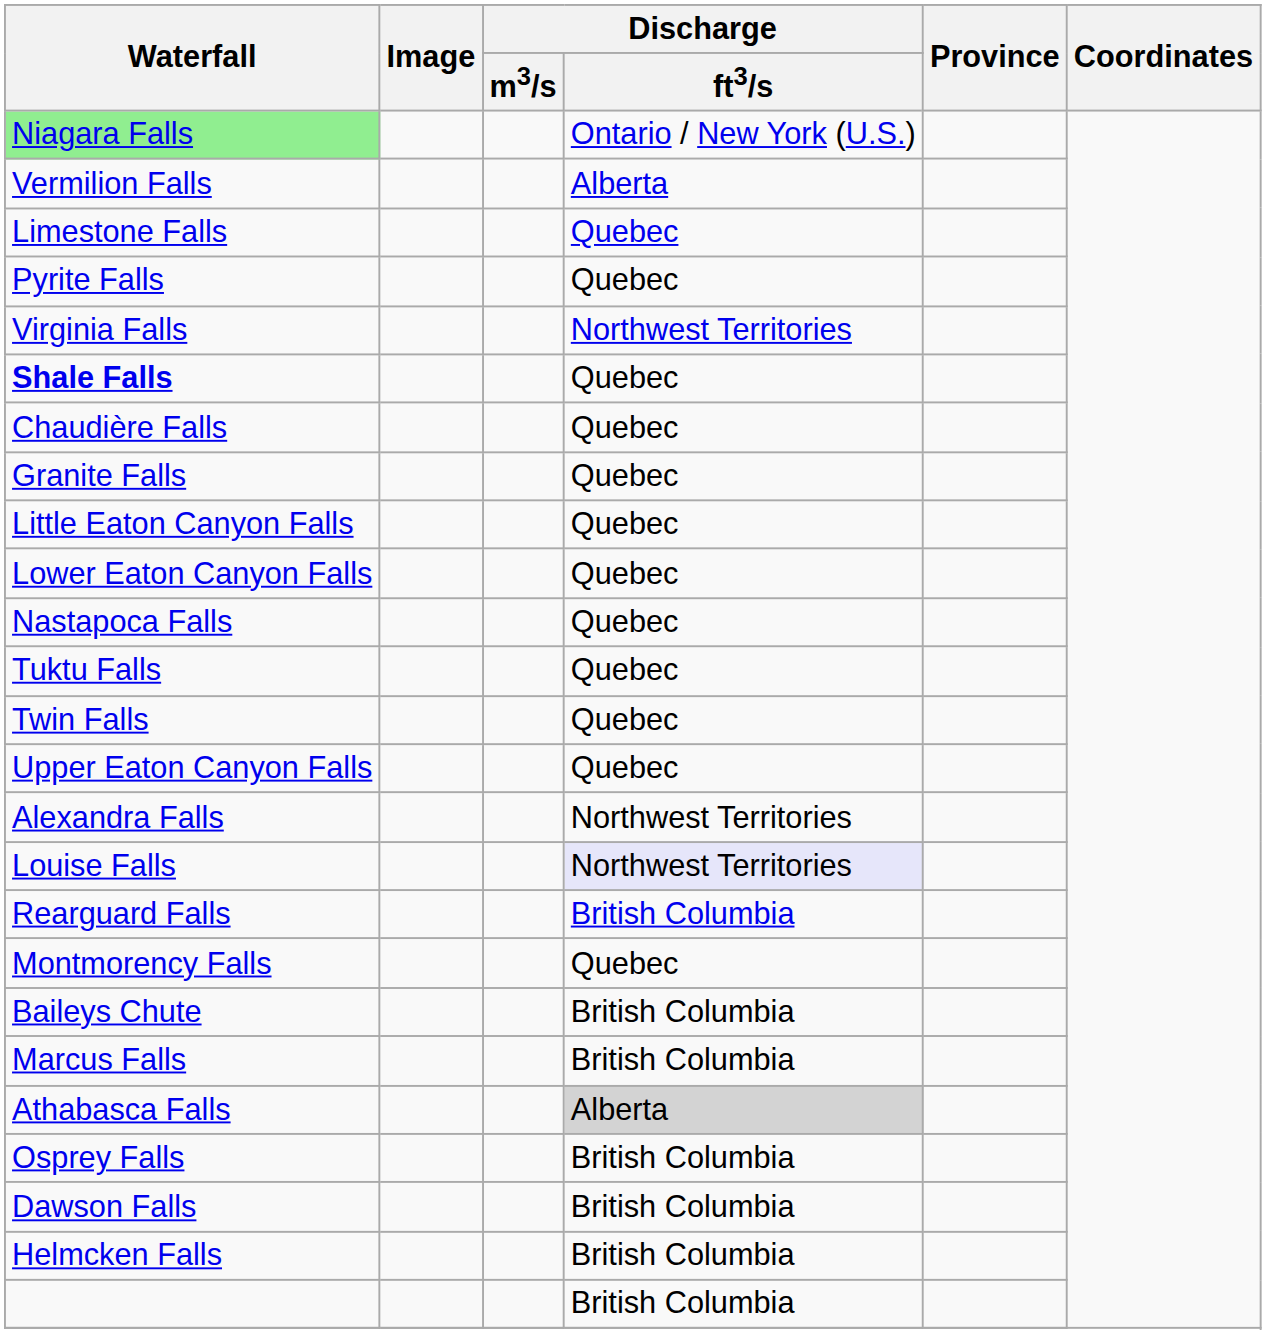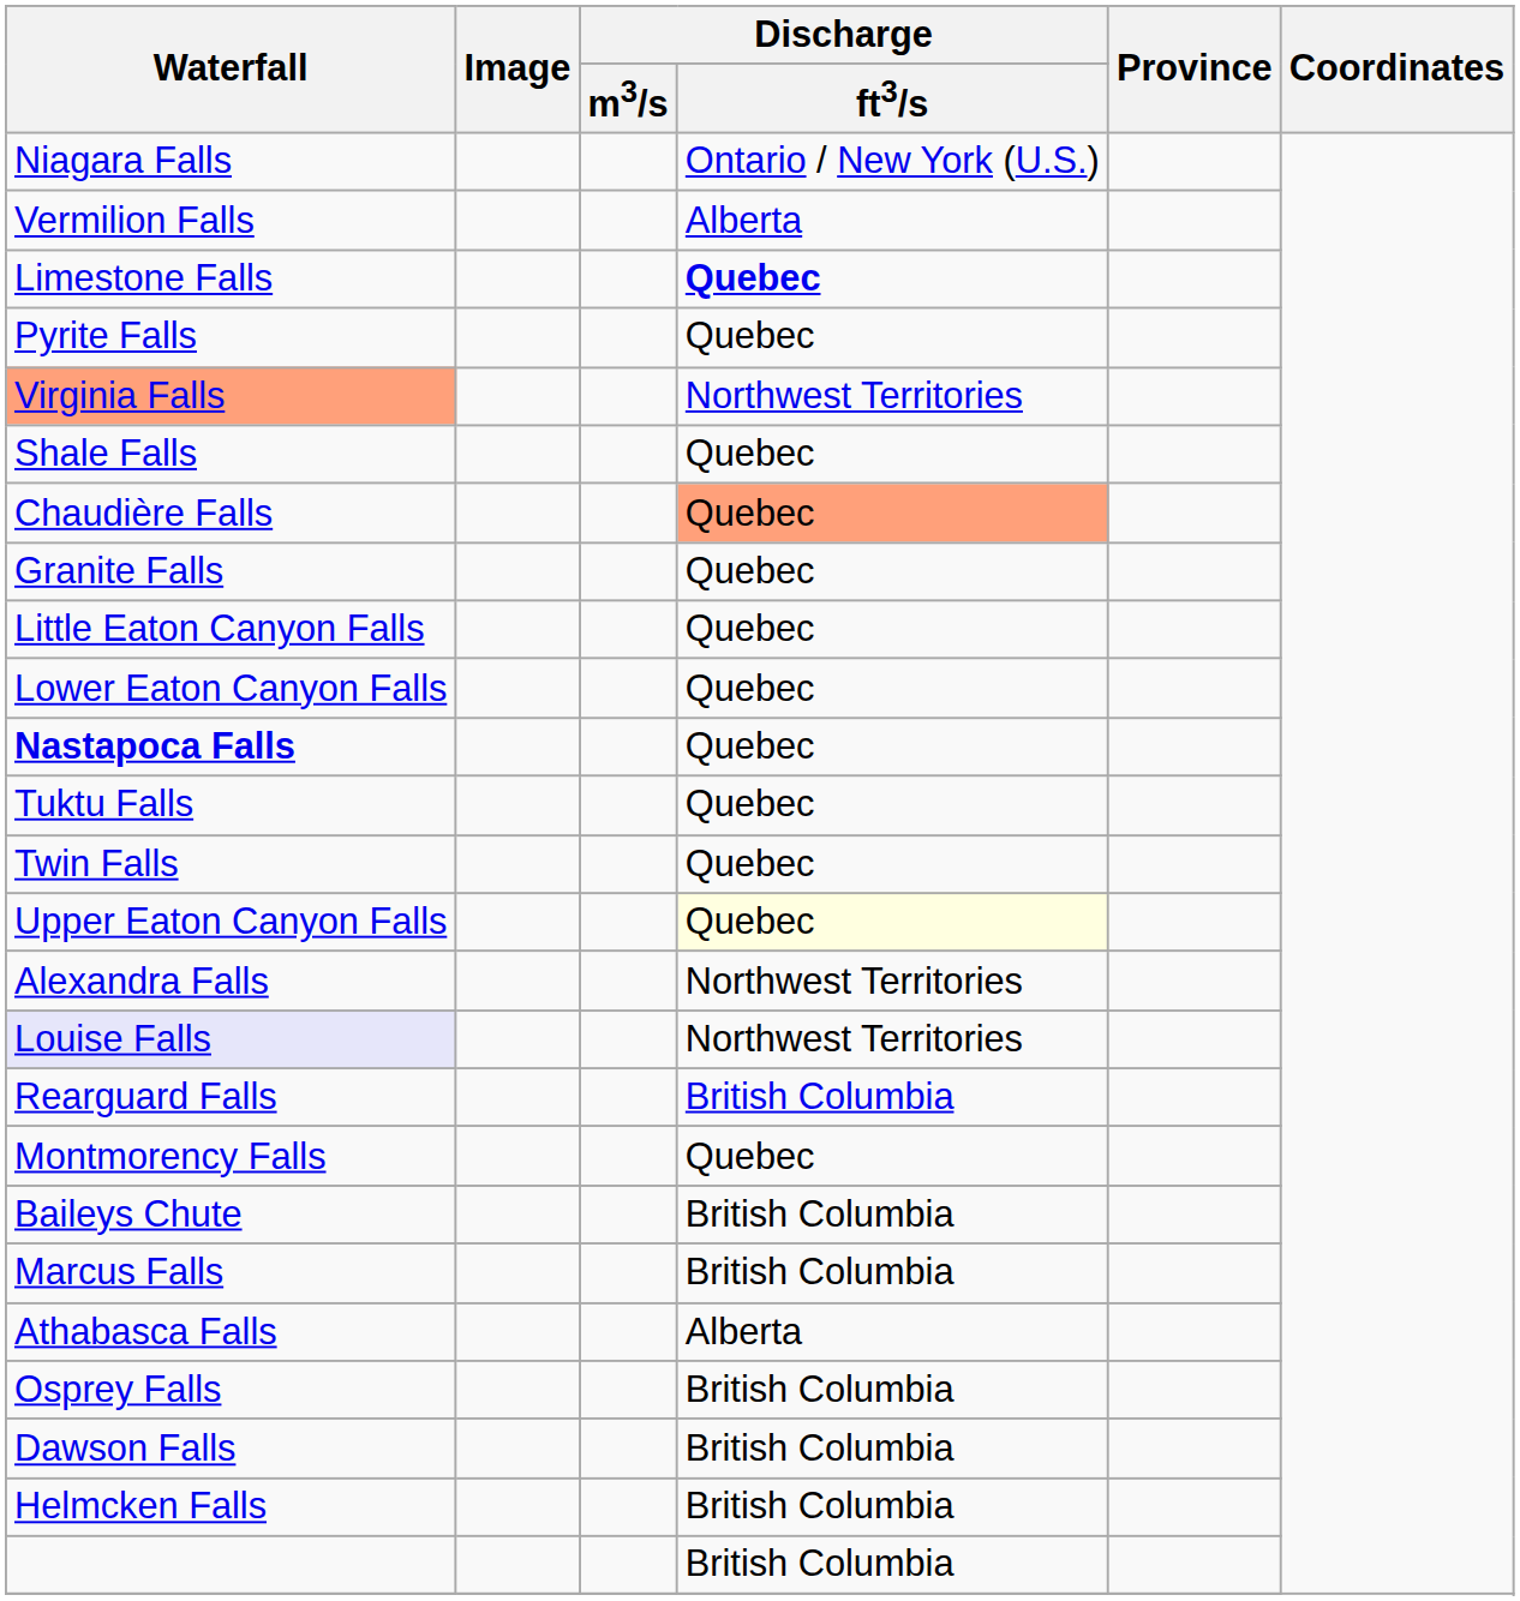Niagara Falls | Waterfall: lightgreen background -> no background
Limestone Falls | Discharge / ft3/s: normal -> bold
Virginia Falls | Waterfall: no background -> lightsalmon background
Shale Falls | Waterfall: bold -> normal
Chaudière Falls | Discharge / ft3/s: no background -> lightsalmon background
Nastapoca Falls | Waterfall: normal -> bold
Upper Eaton Canyon Falls | Discharge / ft3/s: no background -> lightyellow background
Louise Falls | Waterfall: no background -> lavender background
Louise Falls | Discharge / ft3/s: lavender background -> no background
Athabasca Falls | Discharge / ft3/s: lightgrey background -> no background
